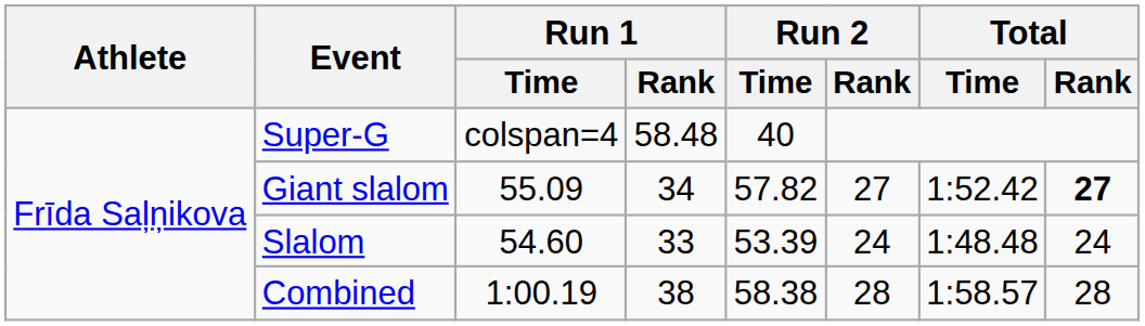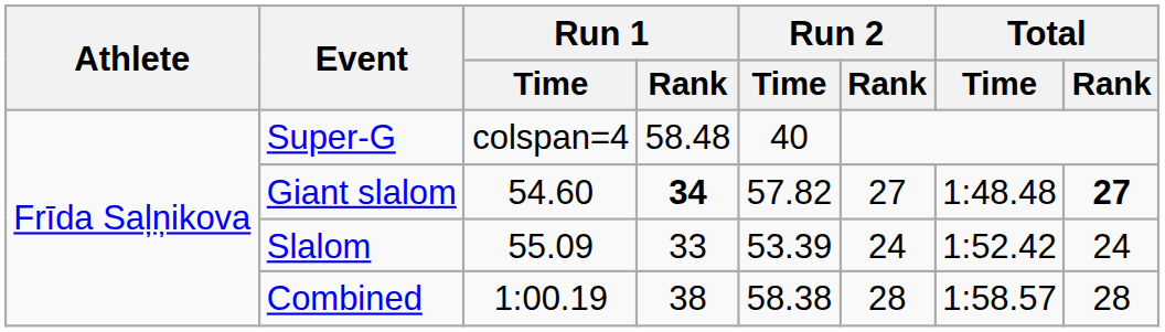Giant slalom | Run 1 / Time: 55.09 -> 54.60
Giant slalom | Run 1 / Rank: normal -> bold
Giant slalom | Total / Time: 1:52.42 -> 1:48.48
Slalom | Run 1 / Time: 54.60 -> 55.09
Slalom | Total / Time: 1:48.48 -> 1:52.42
